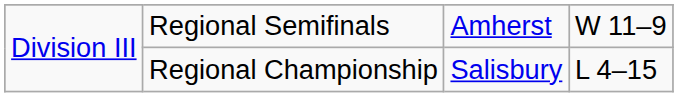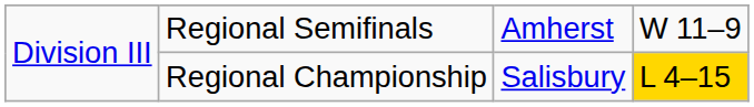Division III / Regional Championship | column 4: no background -> gold background
